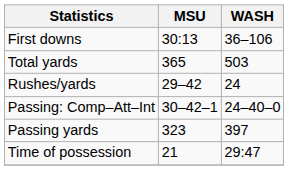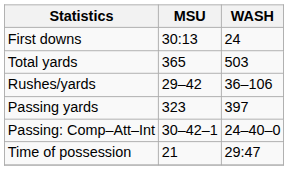First downs | WASH: 36–106 -> 24
Rushes/yards | WASH: 24 -> 36–106
rows swapped: Passing yards <-> Passing: Comp–Att–Int
